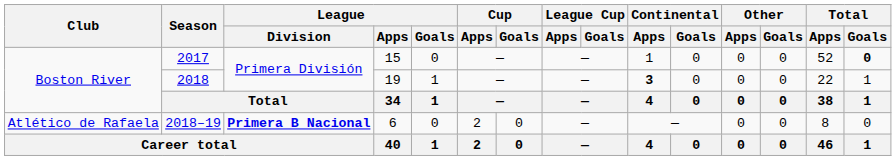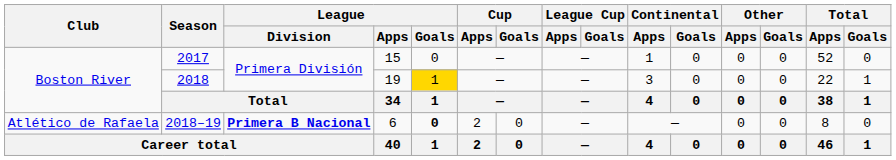2017 | Total / Goals: bold -> normal
2018 | League / Goals: no background -> gold background
2018 | Continental / Apps: bold -> normal
2018–19 | League / Goals: normal -> bold
